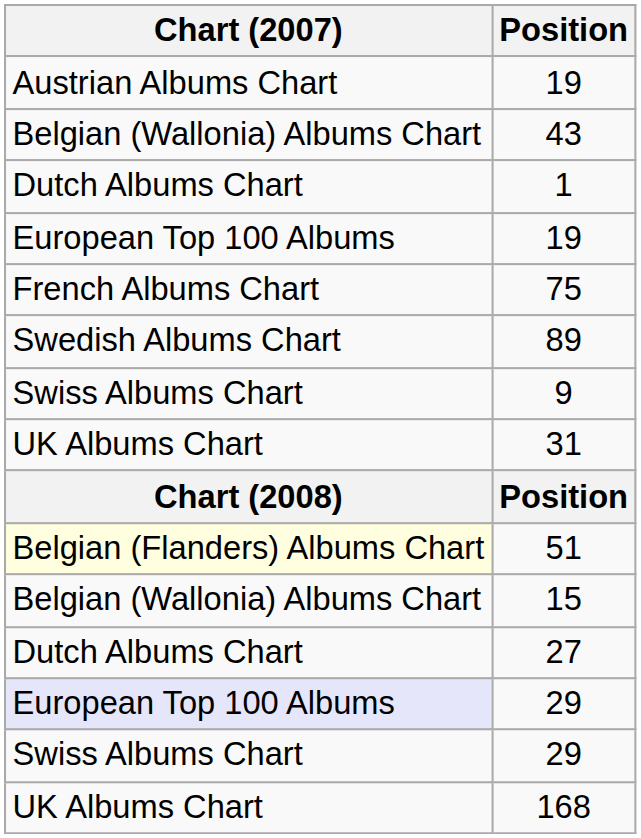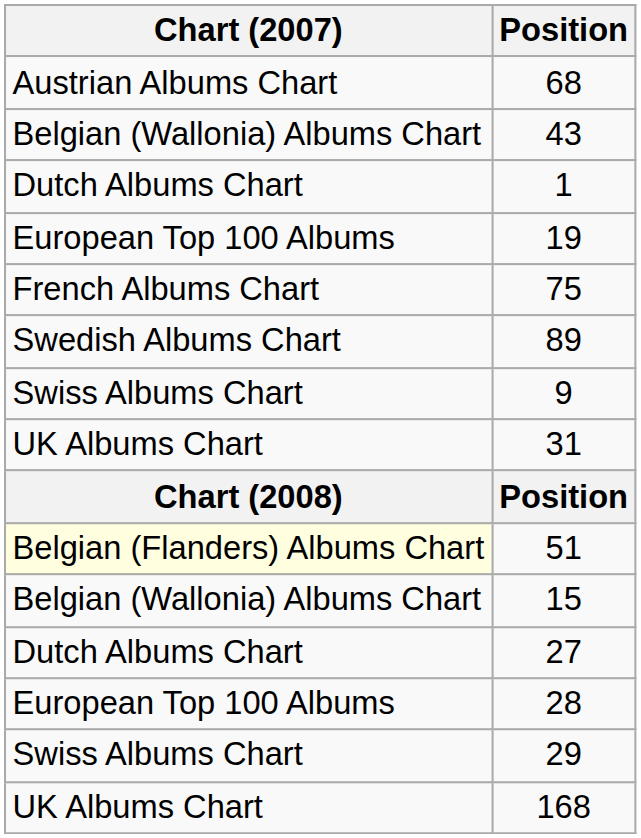row 2 | Position: 19 -> 68
row 14 | Chart (2007): lavender background -> no background
row 14 | Position: 29 -> 28
